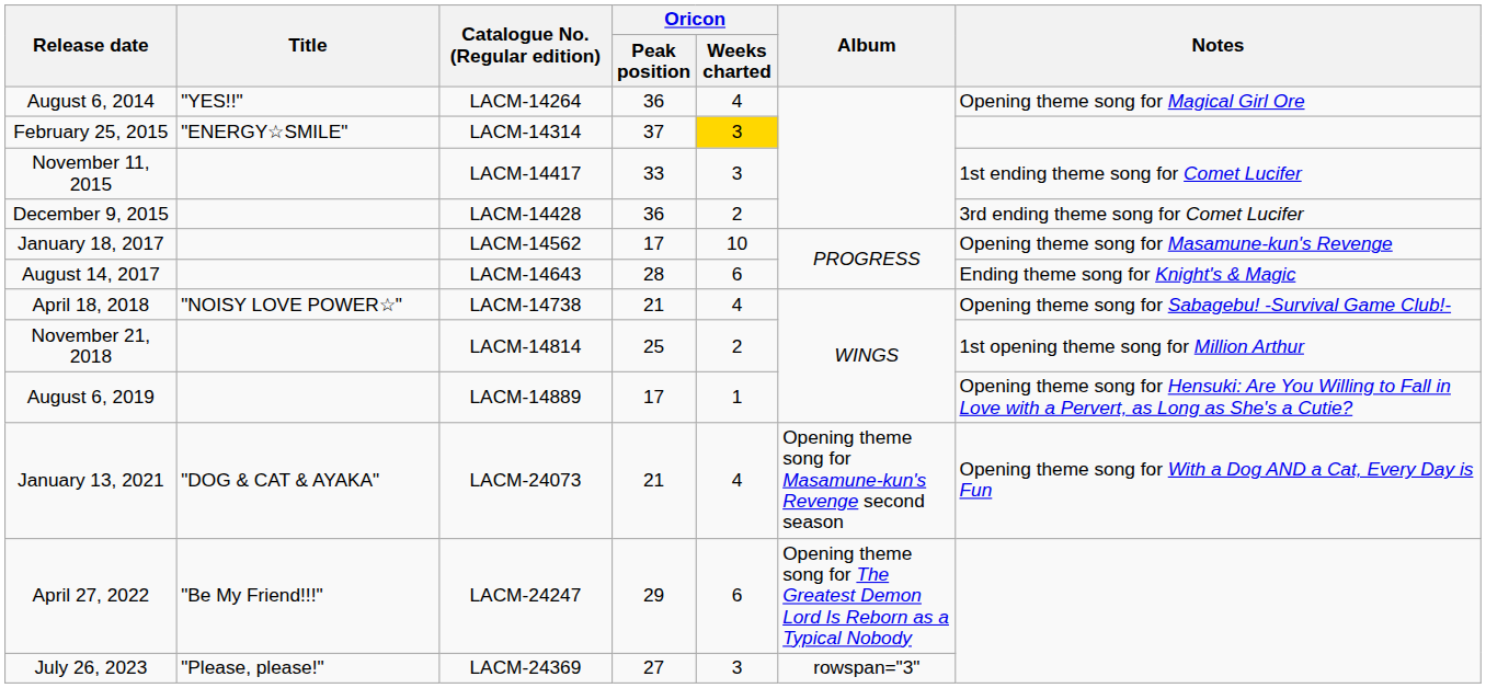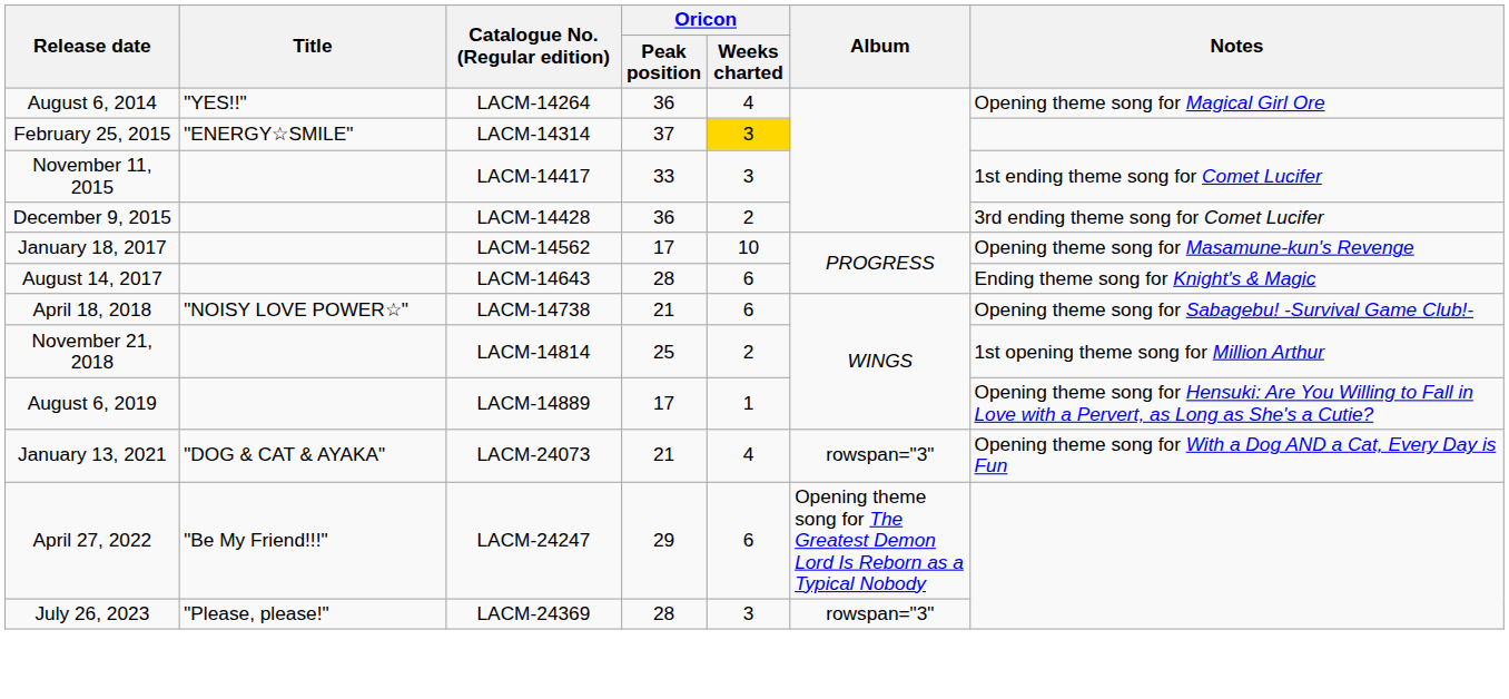April 18, 2018 | Oricon / Weeks charted: 4 -> 6
January 13, 2021 | Album: Opening theme song for Masamune-kun's Revenge second season -> rowspan="3"
July 26, 2023 | Oricon / Peak position: 27 -> 28
